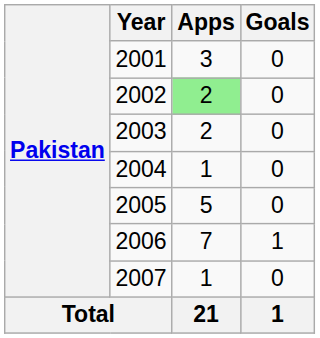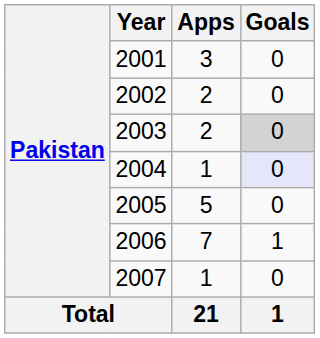2002 | Apps: lightgreen background -> no background
2003 | Goals: no background -> lightgrey background
2004 | Goals: no background -> lavender background
